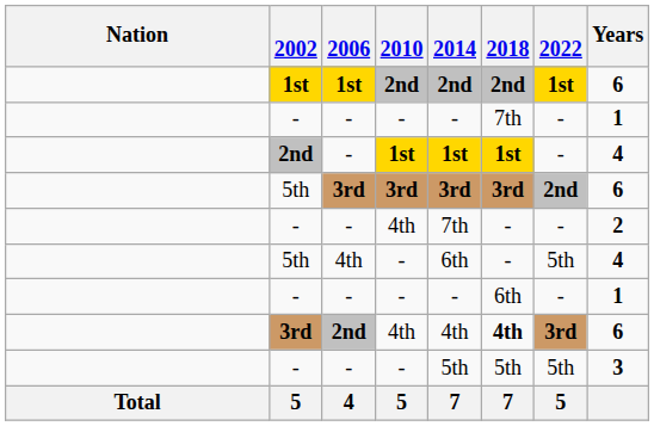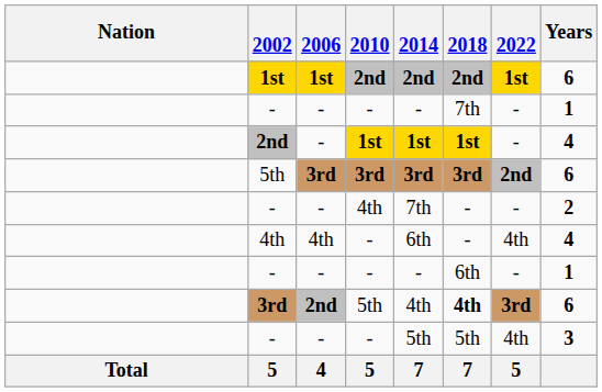row 7 | 2002: 5th -> 4th
row 7 | 2022: 5th -> 4th
row 9 | 2010: 4th -> 5th
row 10 | 2022: 5th -> 4th
